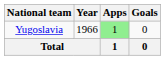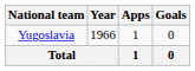Yugoslavia | Apps: lightgreen background -> no background
